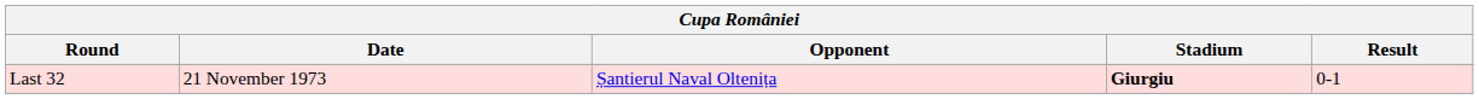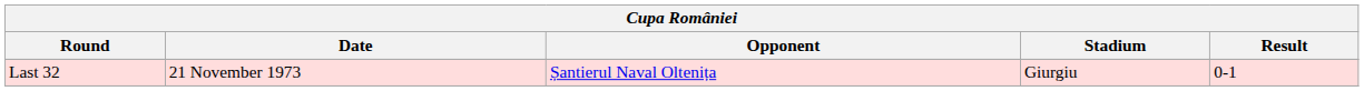Last 32 | Stadium: bold -> normal
